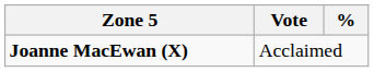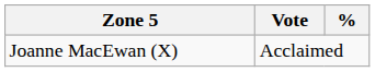Joanne MacEwan (X) | Zone 5: bold -> normal
